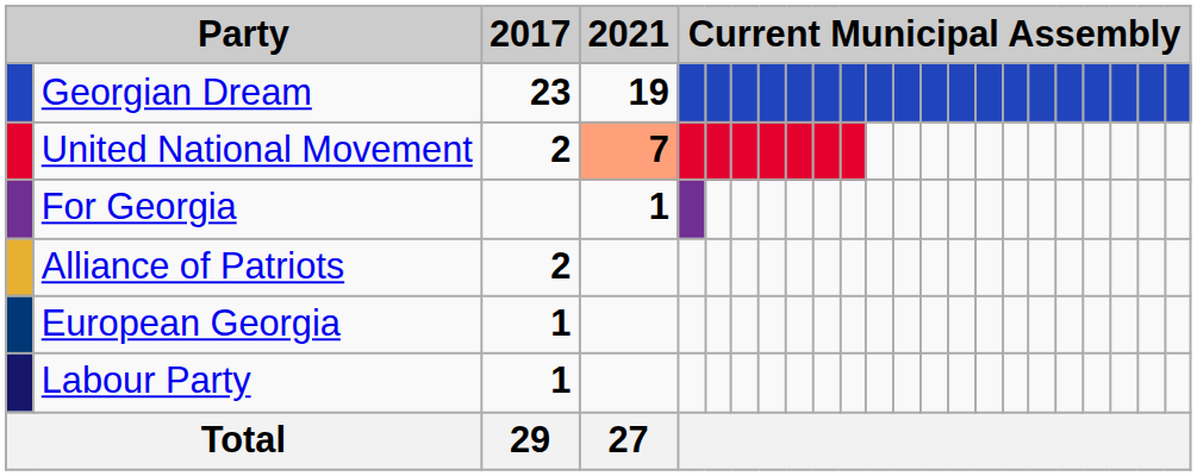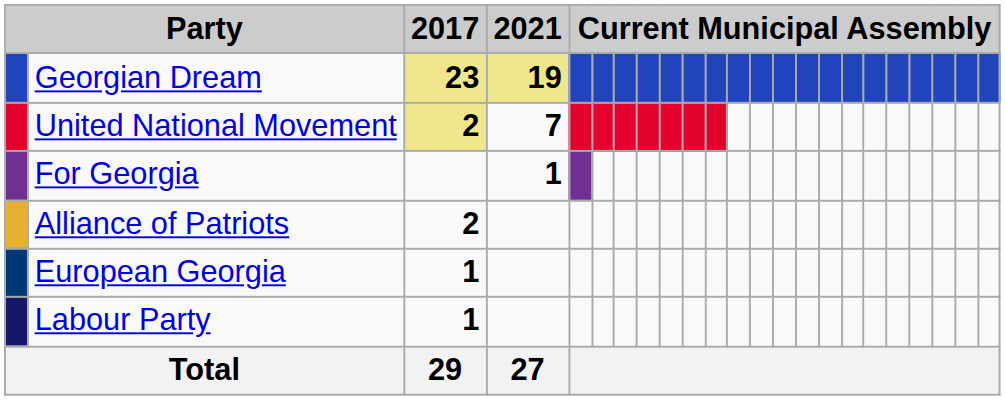Georgian Dream | 2017: no background -> khaki background
Georgian Dream | 2021: no background -> khaki background
United National Movement | 2017: no background -> khaki background
United National Movement | 2021: lightsalmon background -> no background
